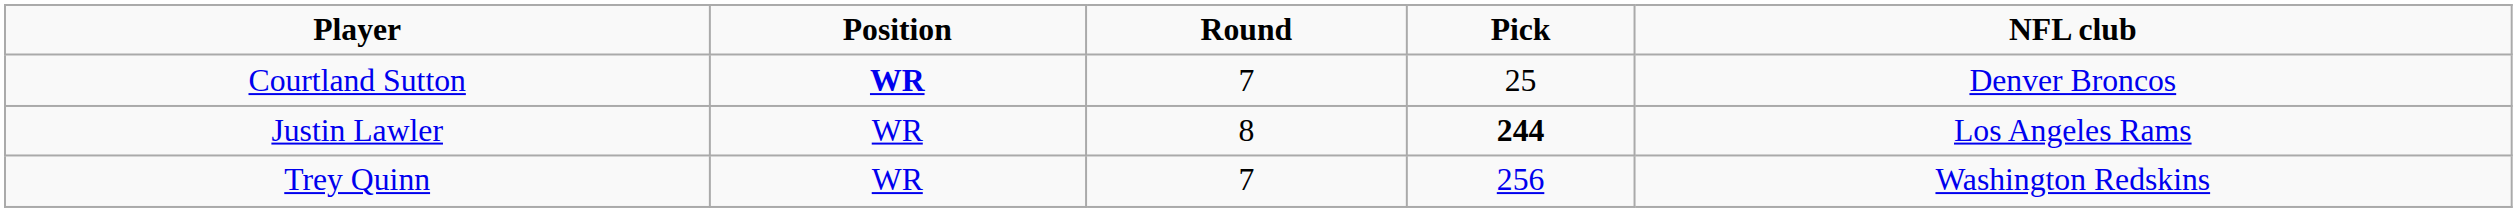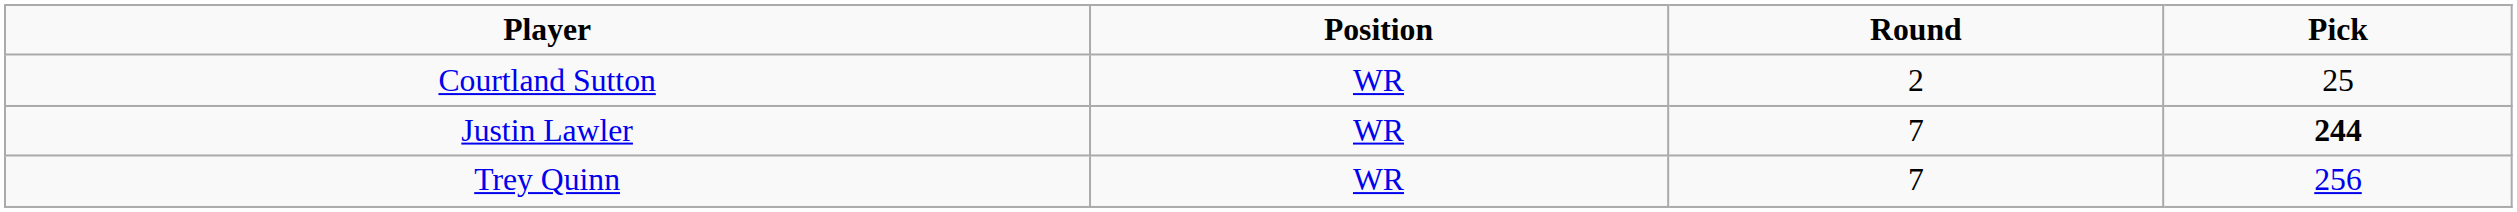- column: NFL club | Denver Broncos | Los Angeles Rams | Washington Redskins
Courtland Sutton | Position: bold -> normal
Courtland Sutton | Round: 7 -> 2
Justin Lawler | Round: 8 -> 7
